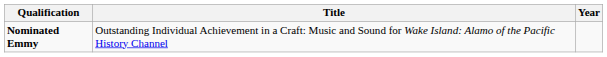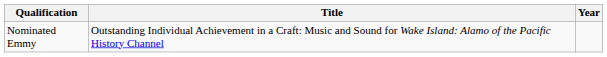Nominated Emmy | Qualification: bold -> normal
